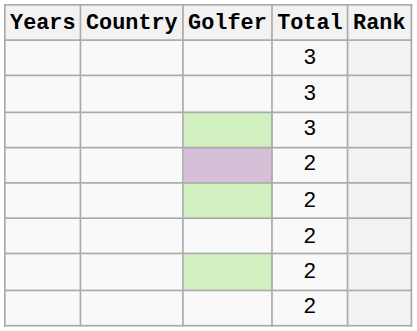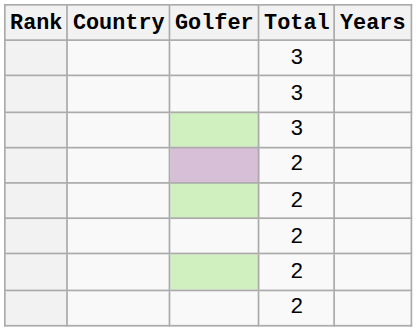columns swapped: Rank <-> Years
